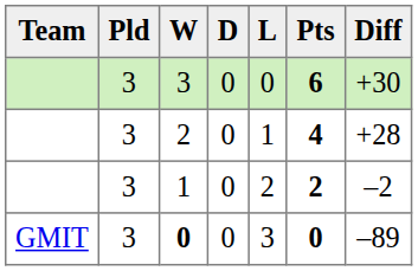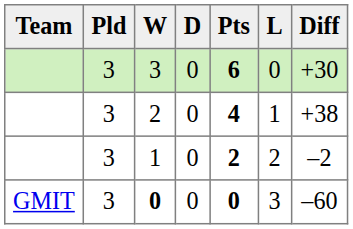columns swapped: L <-> Pts
row 3 | Diff: +28 -> +38
row 5 | Diff: –89 -> –60
